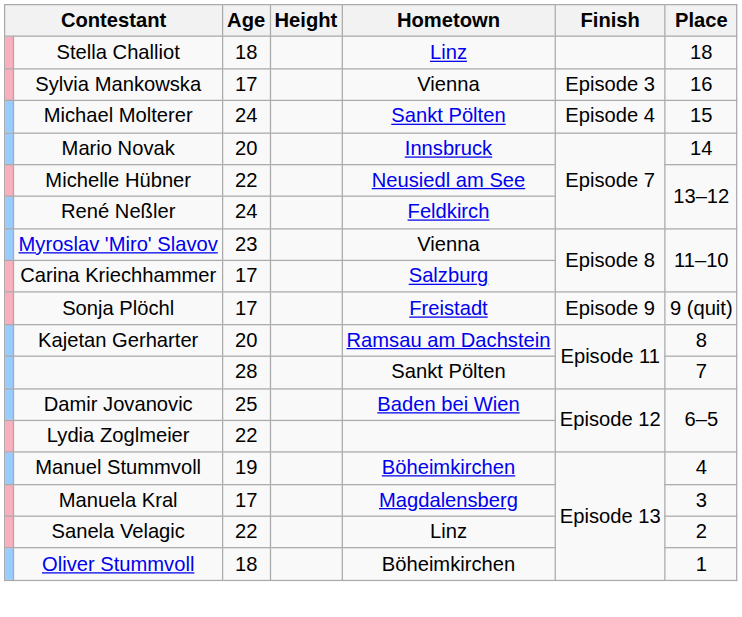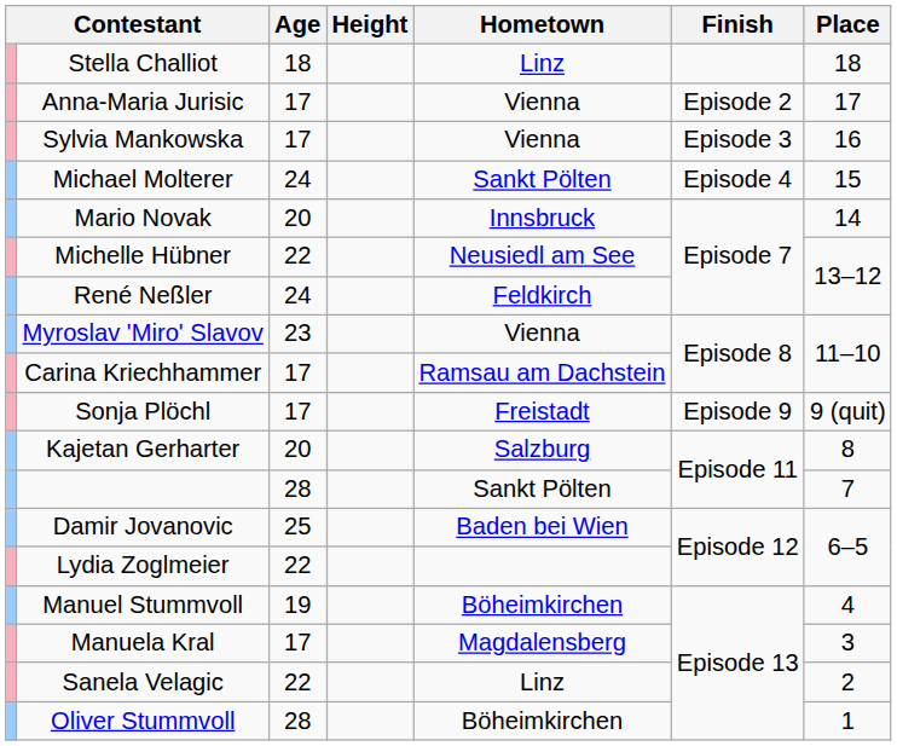+ row: Anna-Maria Jurisic | 17 | Vienna | Episode 2 | 17
Carina Kriechhammer | Hometown: Salzburg -> Ramsau am Dachstein
Kajetan Gerharter | Hometown: Ramsau am Dachstein -> Salzburg
Oliver Stummvoll | Age: 18 -> 28
